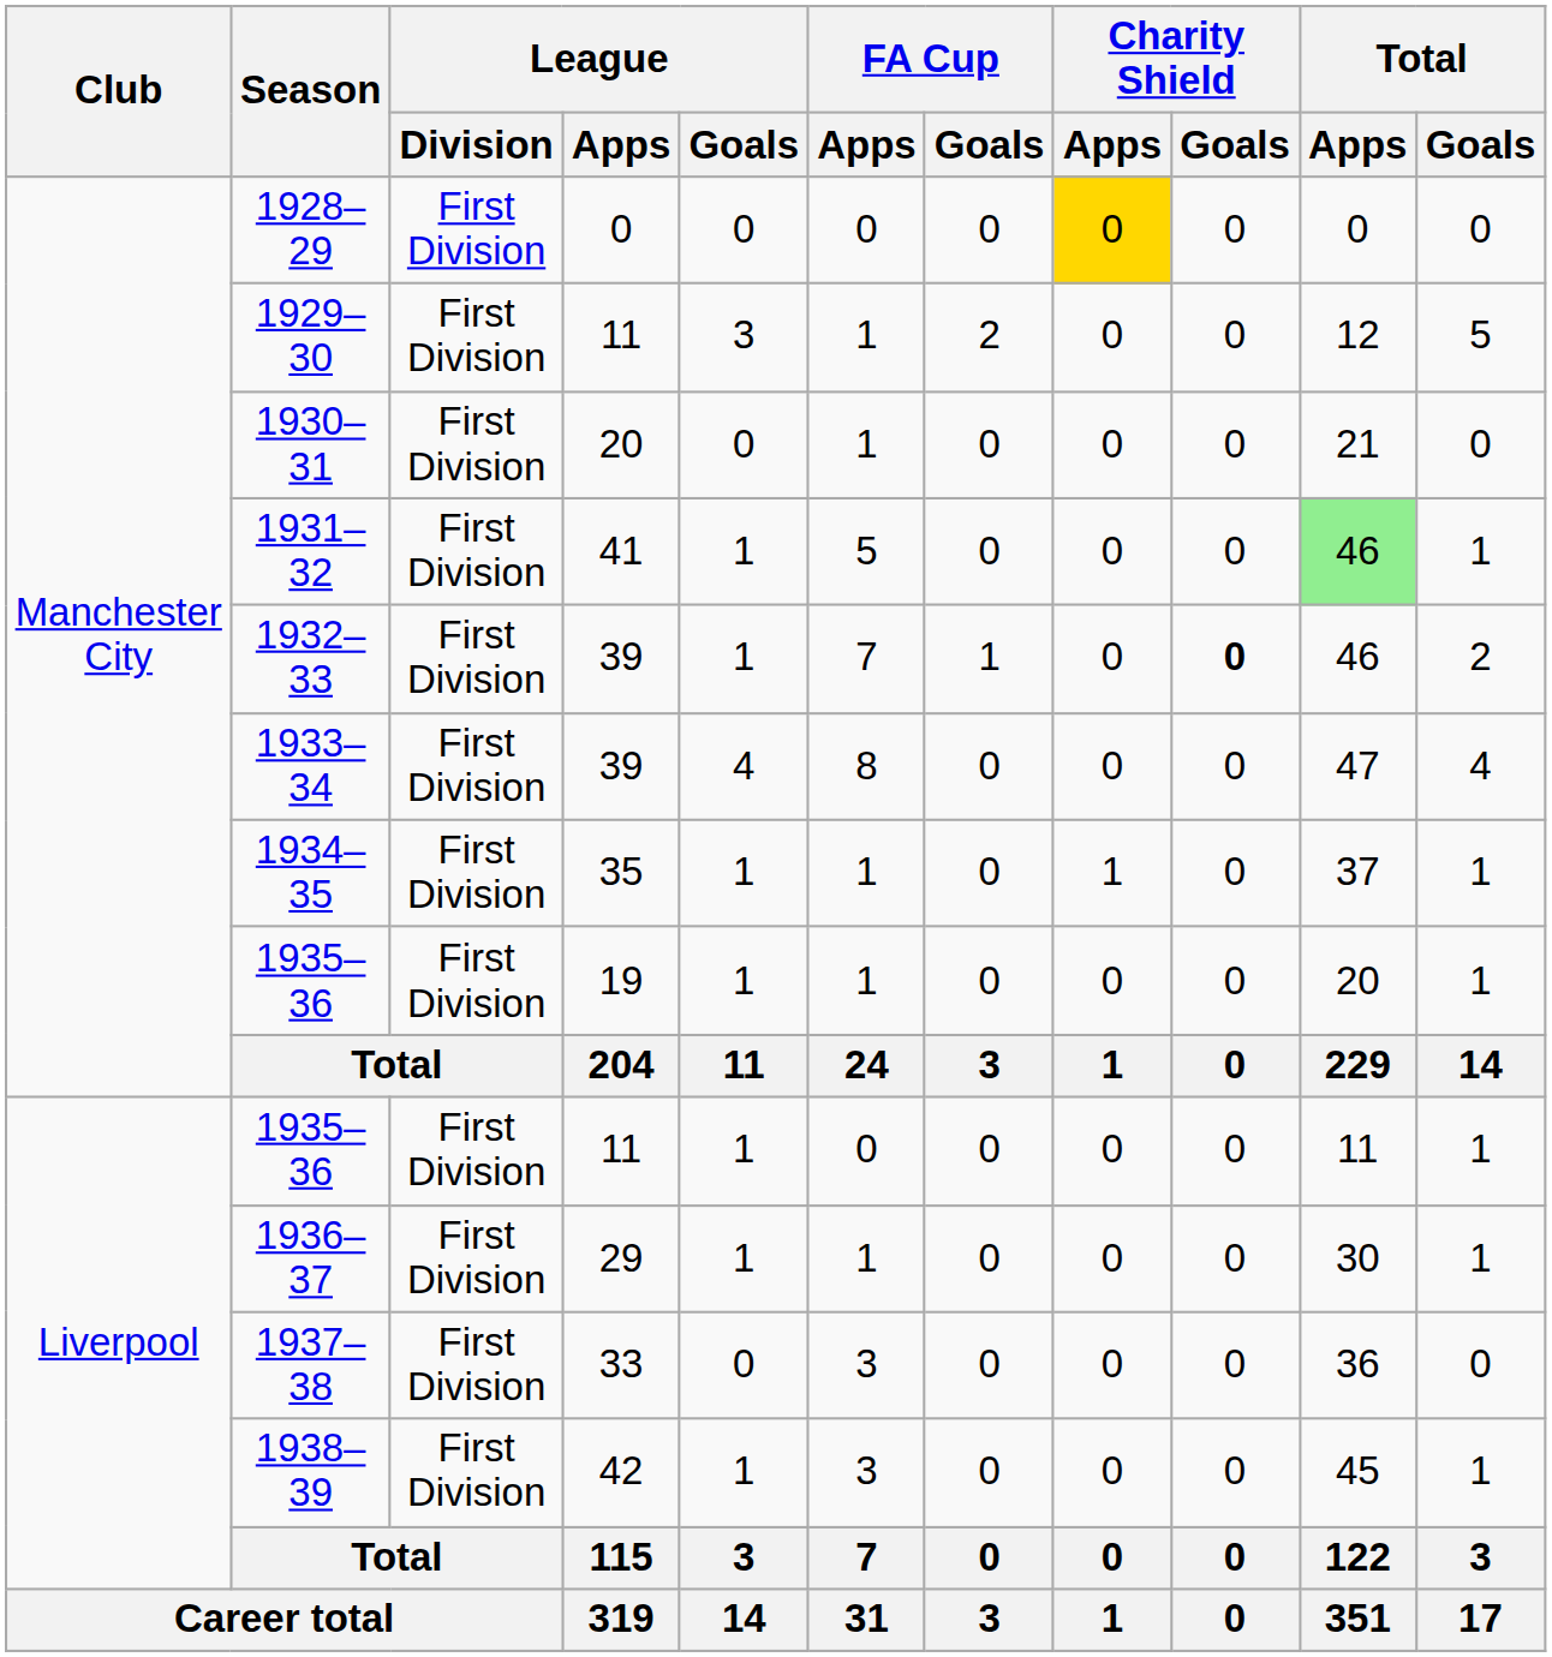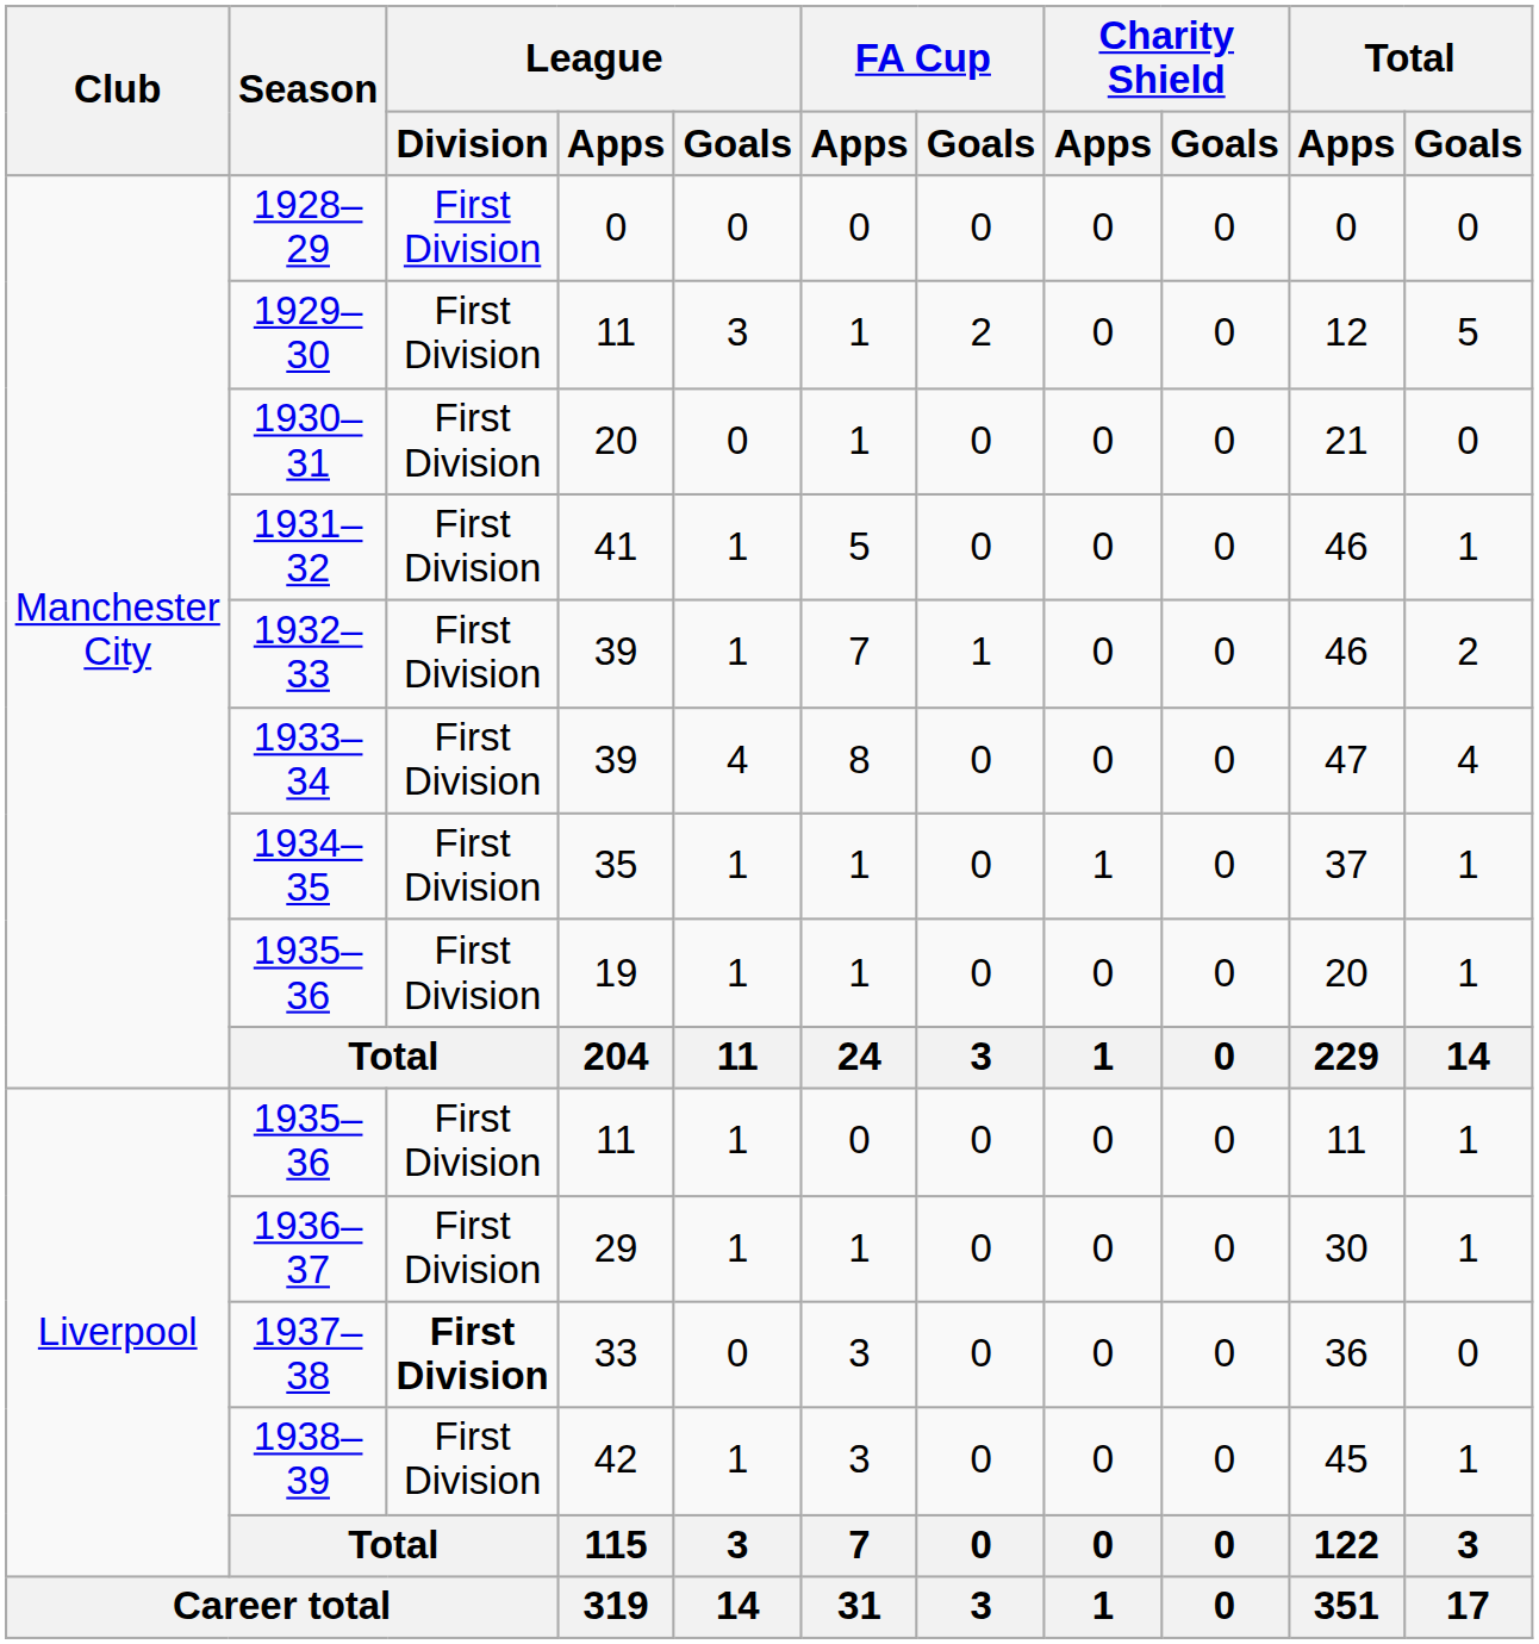1928–29 | Charity Shield / Apps: gold background -> no background
1931–32 | Total / Apps: lightgreen background -> no background
1932–33 | Charity Shield / Goals: bold -> normal
1937–38 | League / Division: normal -> bold
